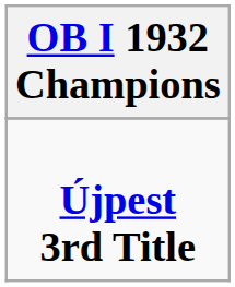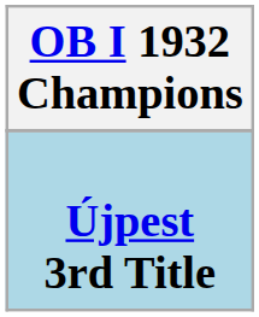row 2 | column 1: no background -> lightblue background
